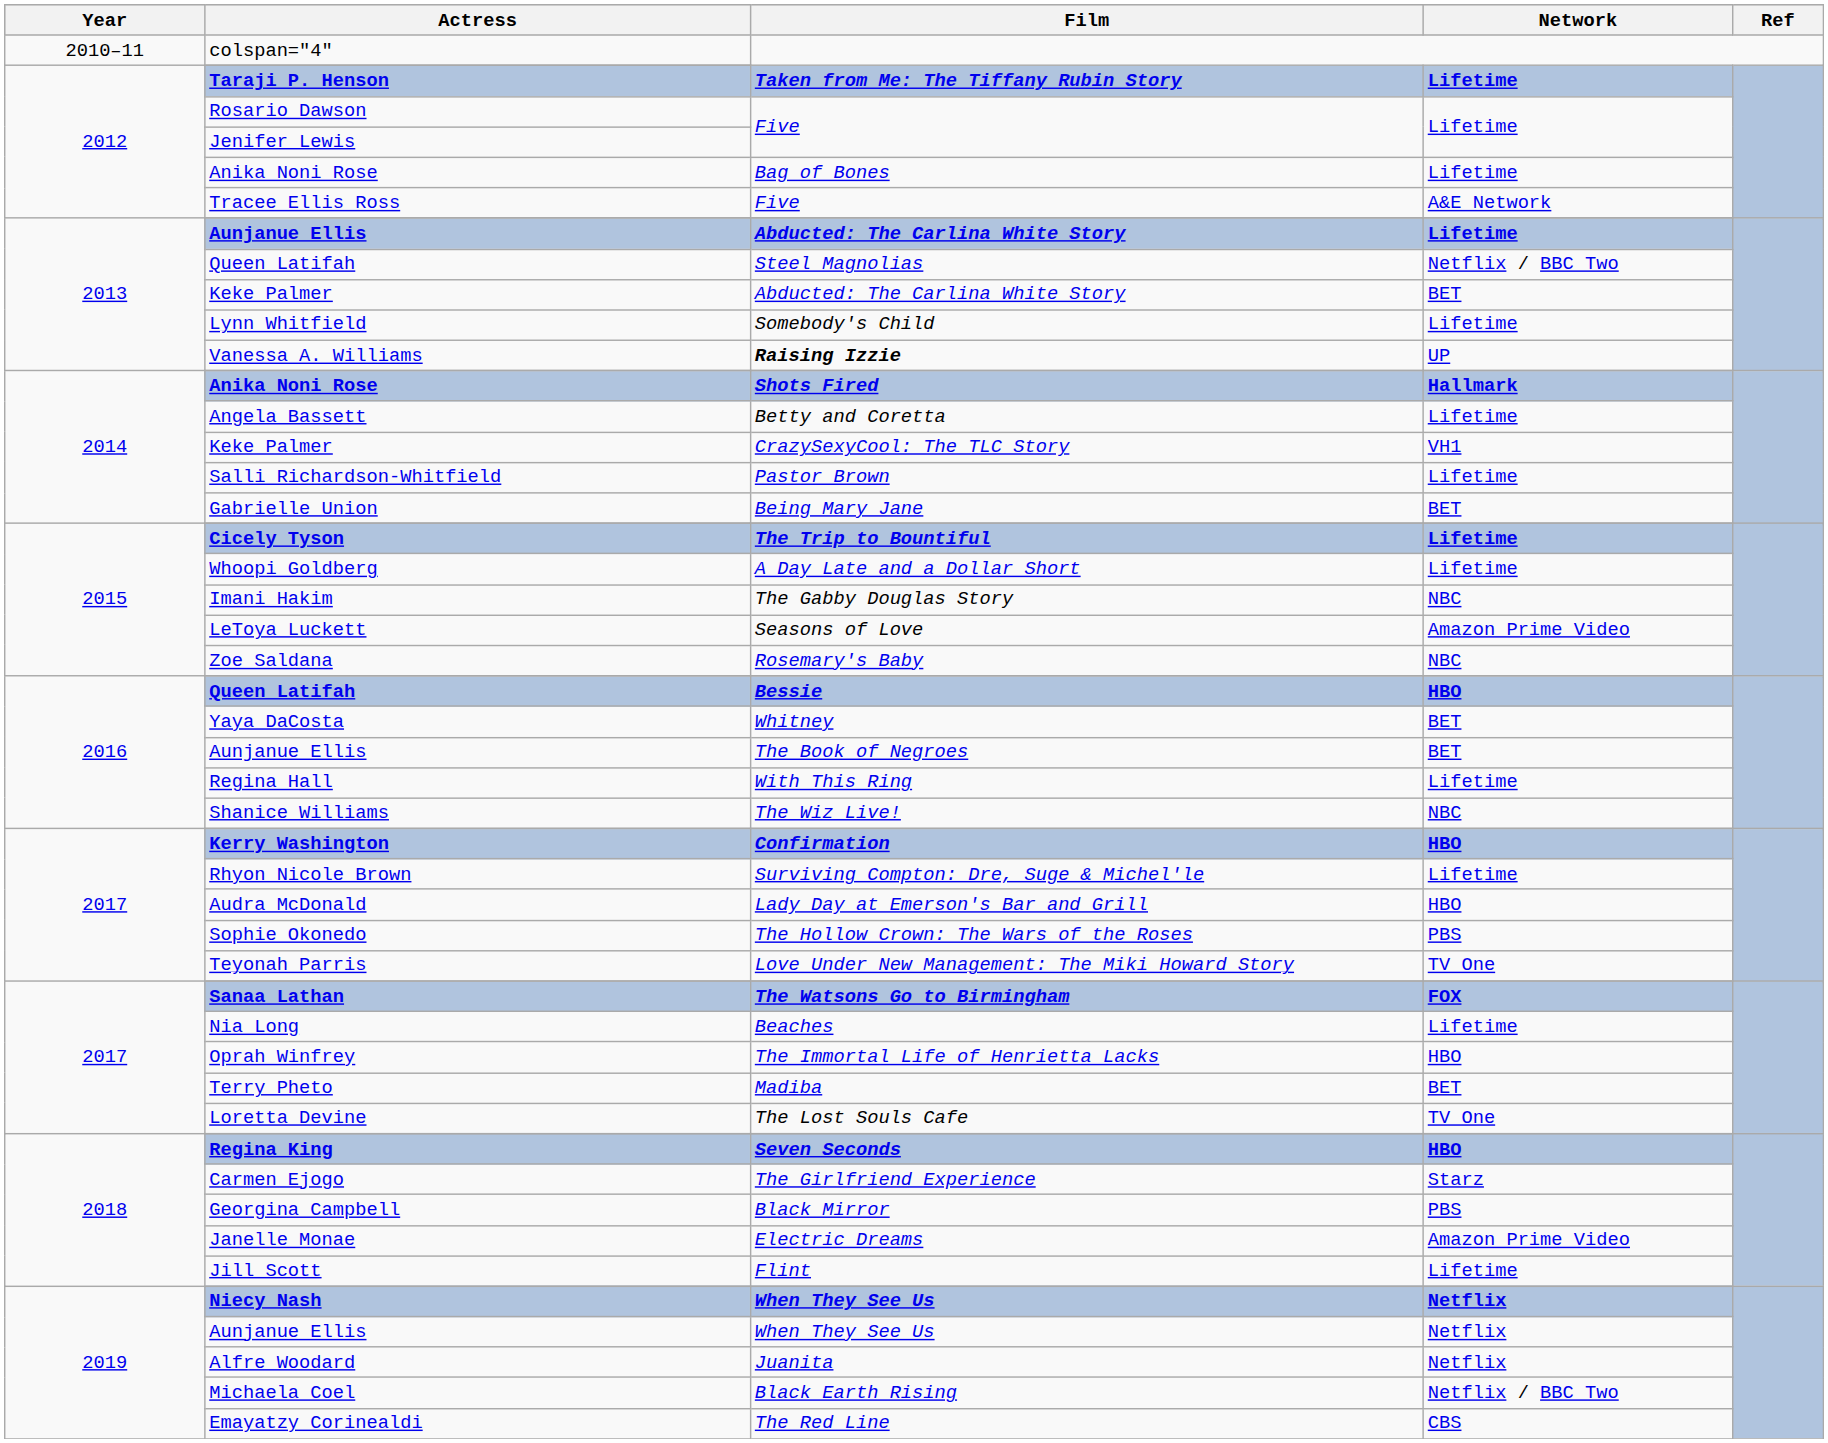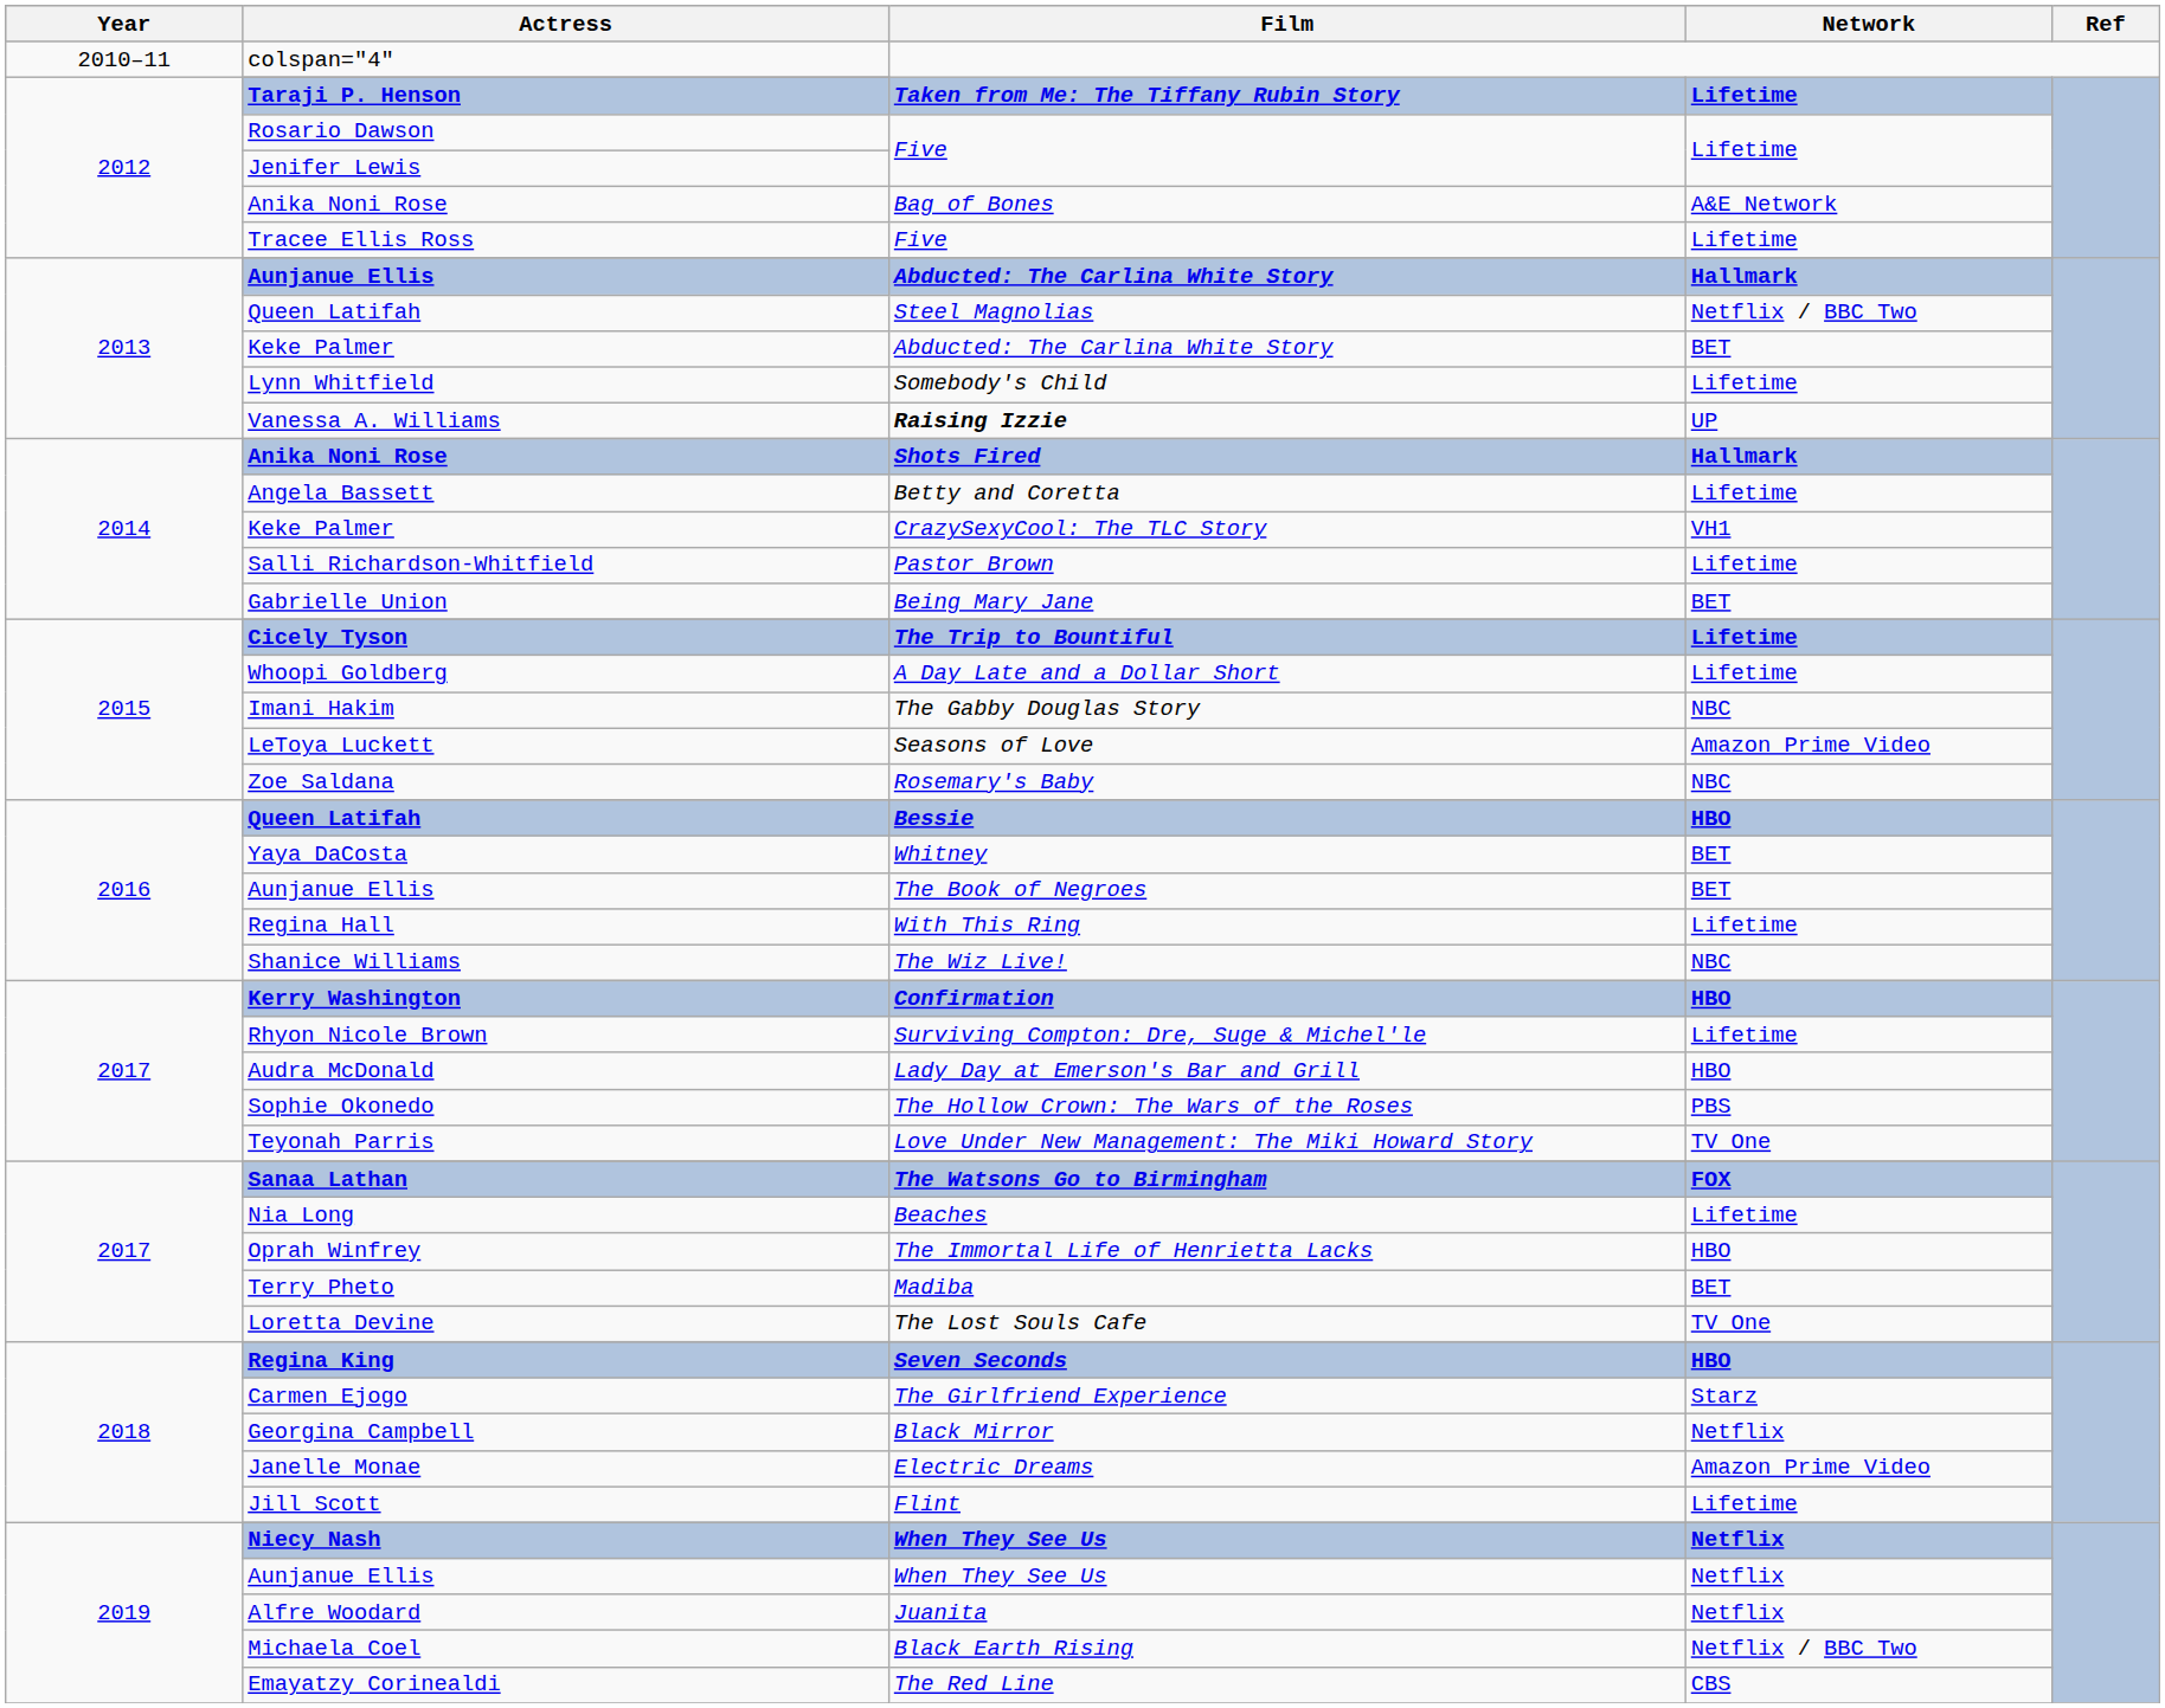2012 / Anika Noni Rose | Network: Lifetime -> A&E Network
Tracee Ellis Ross | Network: A&E Network -> Lifetime
2013 / Aunjanue Ellis | Network: Lifetime -> Hallmark
Georgina Campbell | Network: PBS -> Netflix
